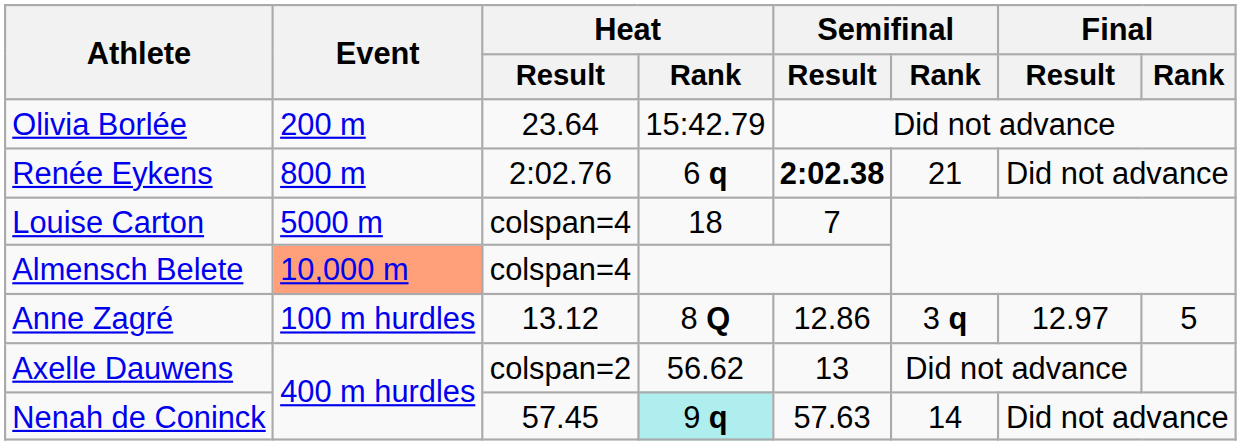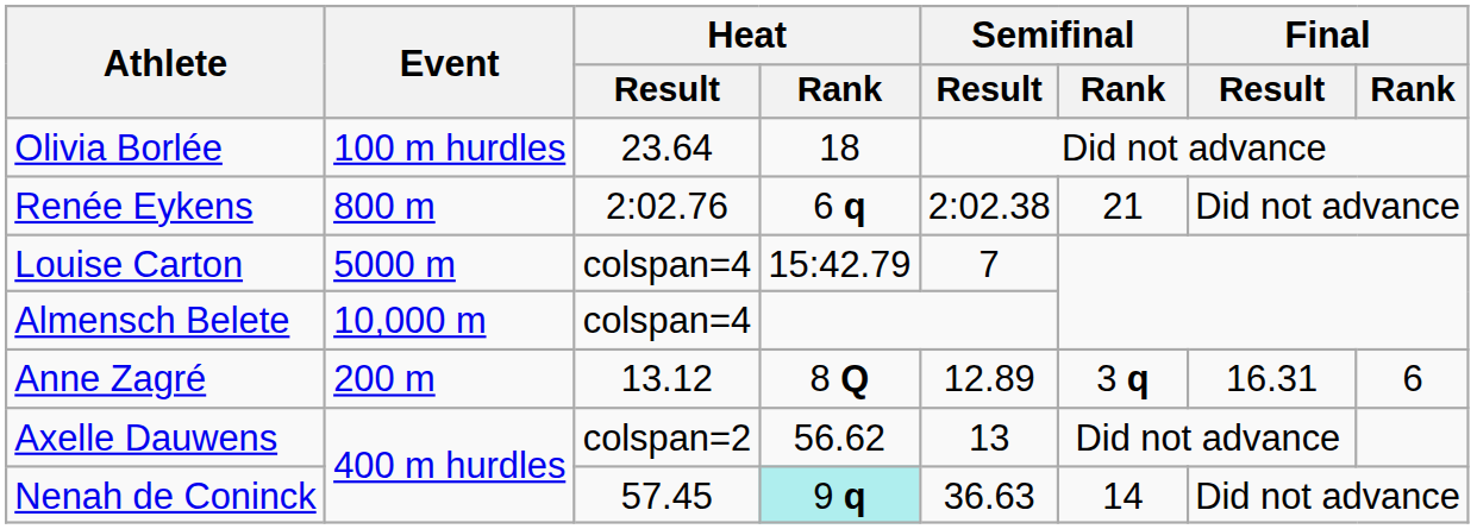Olivia Borlée | Event: 200 m -> 100 m hurdles
Olivia Borlée | Heat / Rank: 15:42.79 -> 18
Renée Eykens | Semifinal / Result: bold -> normal
Louise Carton | Heat / Rank: 18 -> 15:42.79
Almensch Belete | Event: lightsalmon background -> no background
Anne Zagré | Event: 100 m hurdles -> 200 m
Anne Zagré | Semifinal / Result: 12.86 -> 12.89
Anne Zagré | Final / Result: 12.97 -> 16.31
Anne Zagré | Final / Rank: 5 -> 6
Nenah de Coninck | Semifinal / Result: 57.63 -> 36.63
